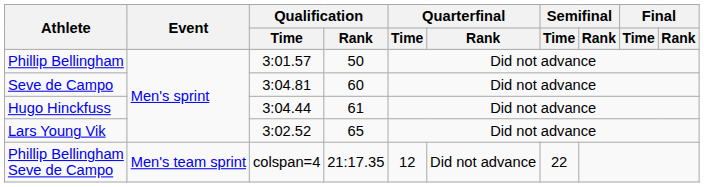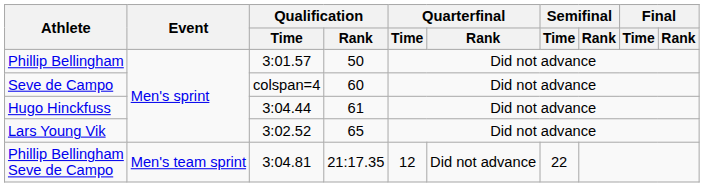Seve de Campo | Qualification / Time: 3:04.81 -> colspan=4
Phillip Bellingham Seve de Campo | Qualification / Time: colspan=4 -> 3:04.81
